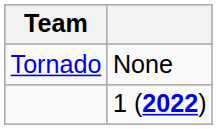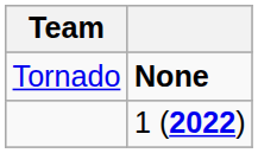Tornado | column 2: normal -> bold
